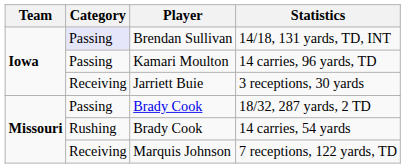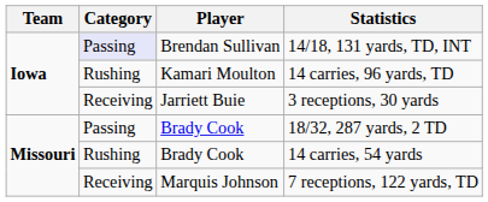14 carries, 96 yards, TD | Category: Passing -> Rushing
